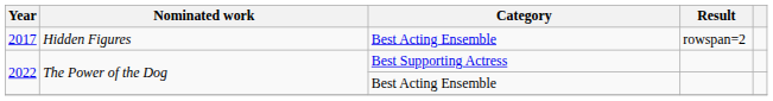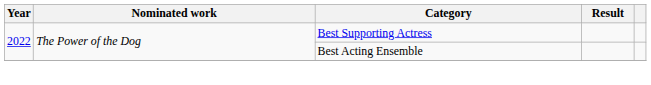- row: 2017 | Hidden Figures | Best Acting Ensemble | rowspan=2
